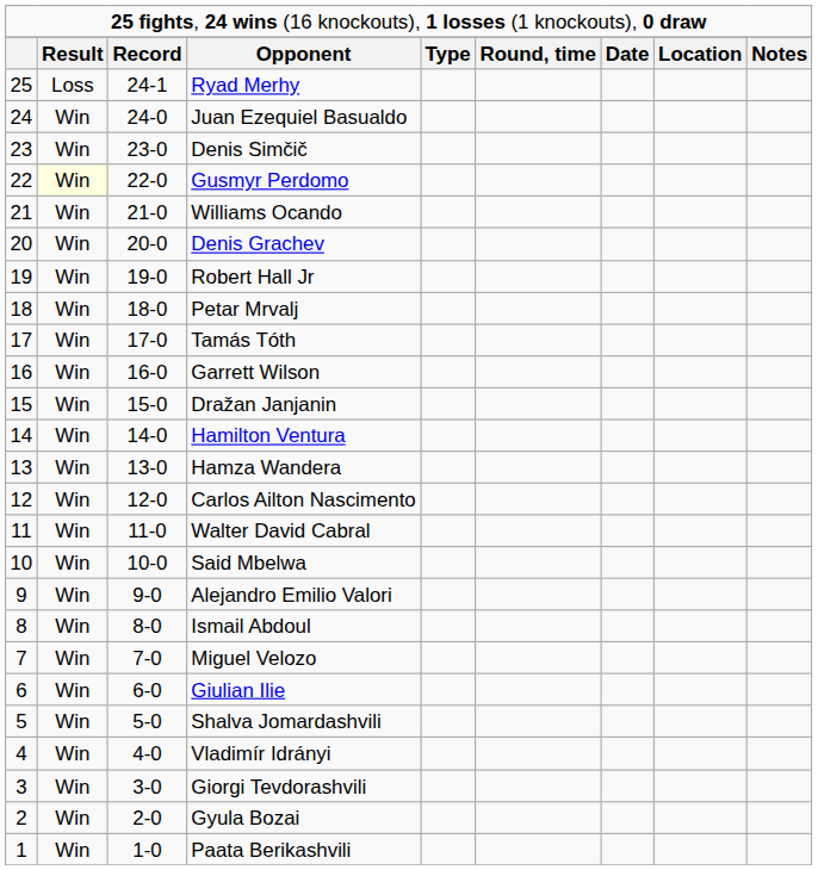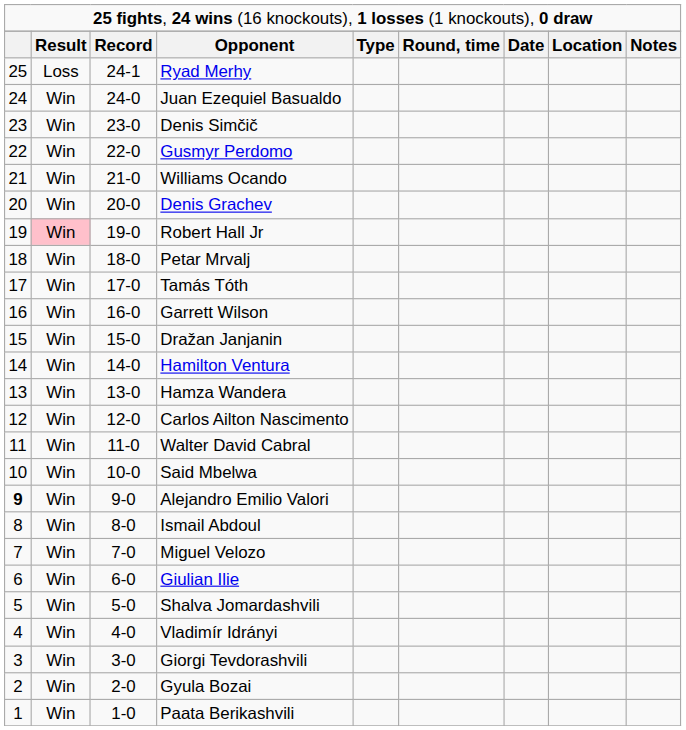Gusmyr Perdomo | column 2: lightyellow background -> no background
Robert Hall Jr | column 2: no background -> pink background
Alejandro Emilio Valori | column 1: normal -> bold
